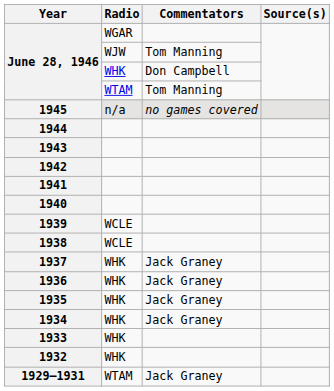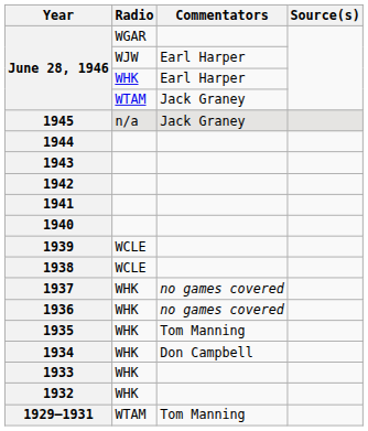June 28, 1946 / WJW | Commentators: Tom Manning -> Earl Harper
June 28, 1946 / WHK | Commentators: Don Campbell -> Earl Harper
June 28, 1946 / WTAM | Commentators: Tom Manning -> Jack Graney
1945 | Commentators: no games covered -> Jack Graney
1937 | Commentators: Jack Graney -> no games covered
1936 | Commentators: Jack Graney -> no games covered
1935 | Commentators: Jack Graney -> Tom Manning
1934 | Commentators: Jack Graney -> Don Campbell
1929–1931 | Commentators: Jack Graney -> Tom Manning
